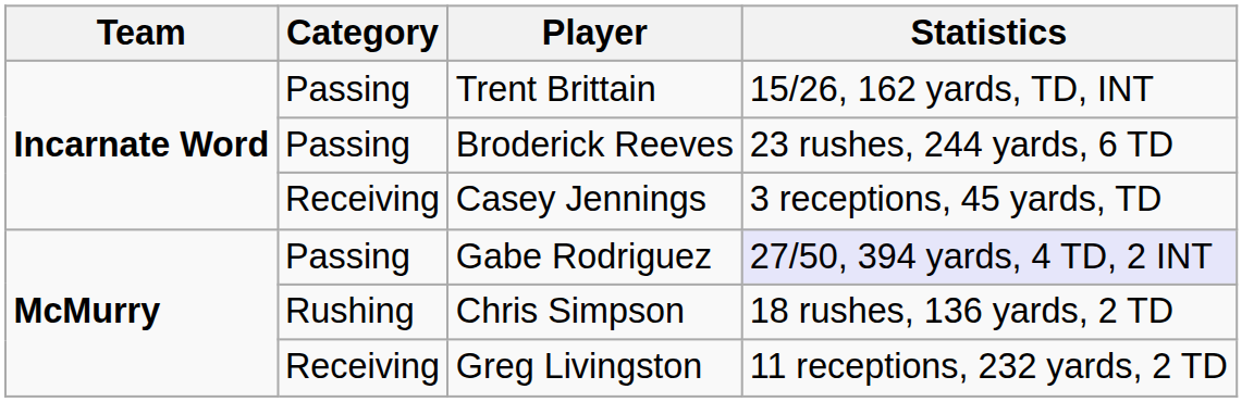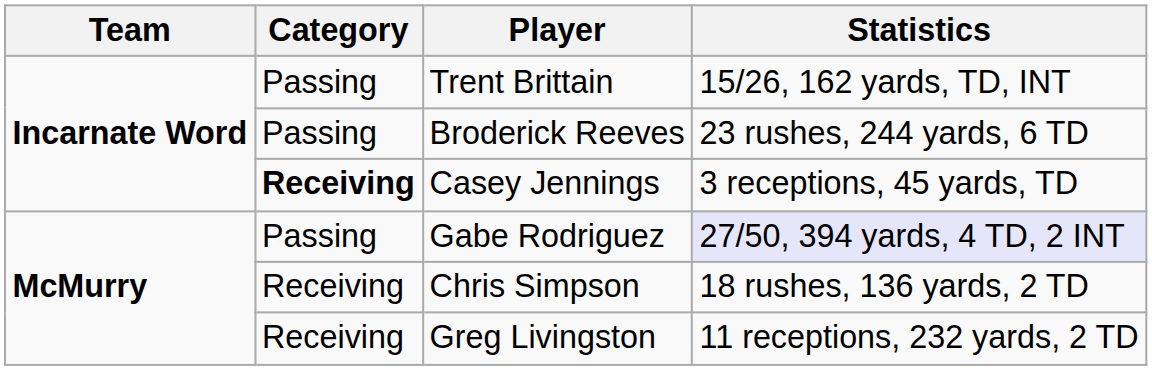Casey Jennings | Category: normal -> bold
Chris Simpson | Category: Rushing -> Receiving
